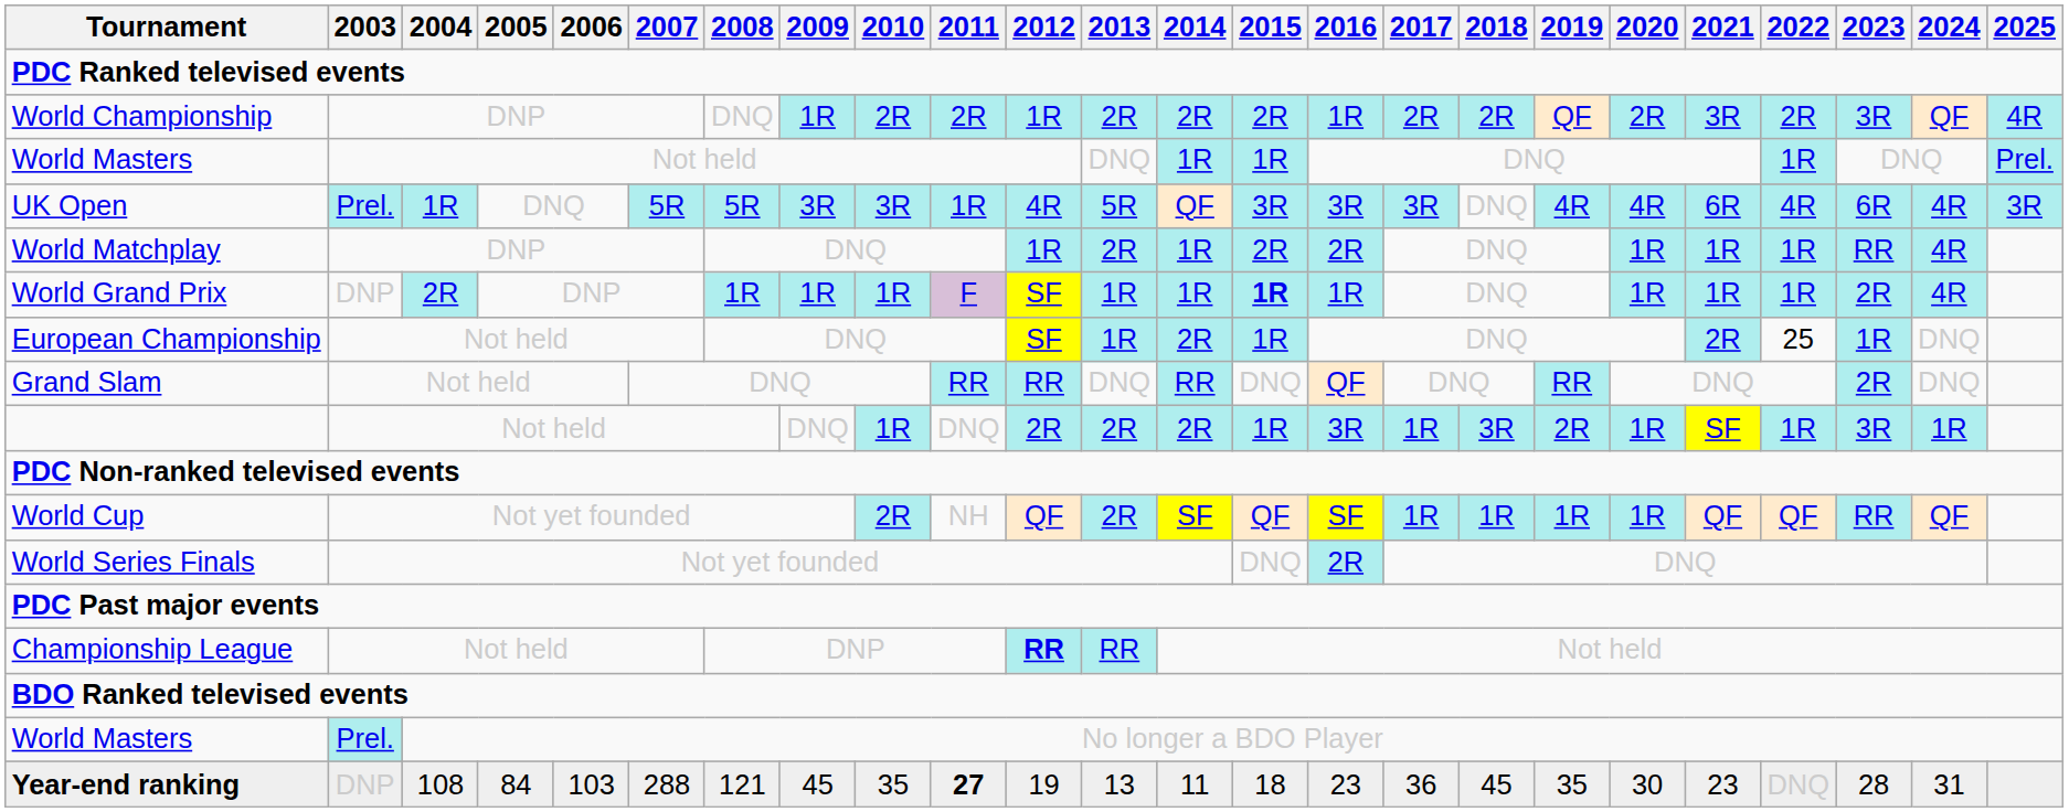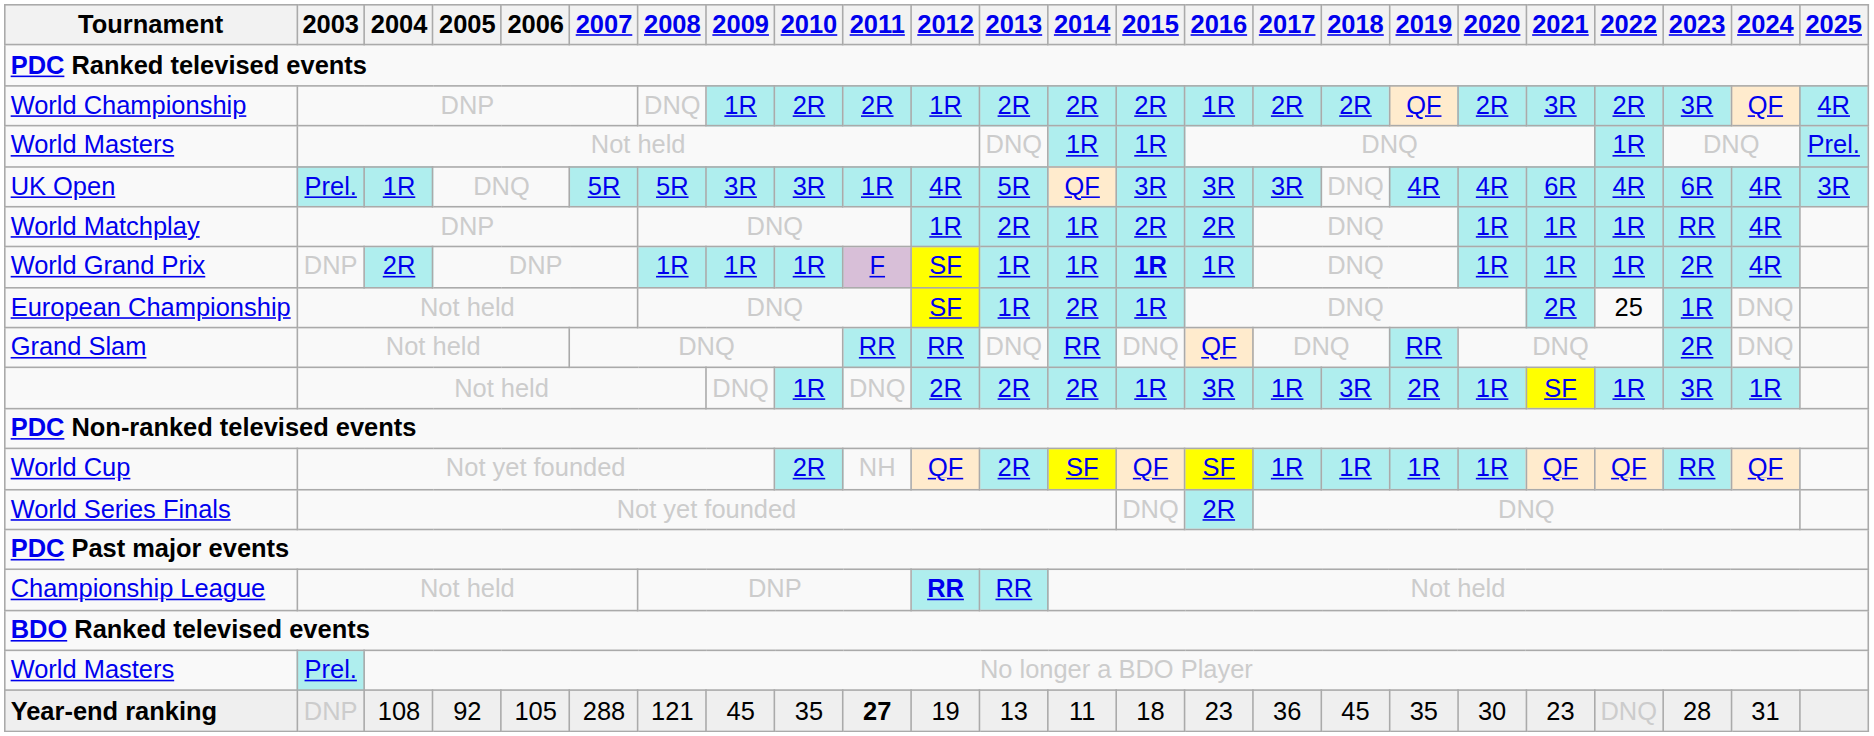Year-end ranking | 2005: 84 -> 92
Year-end ranking | 2006: 103 -> 105
